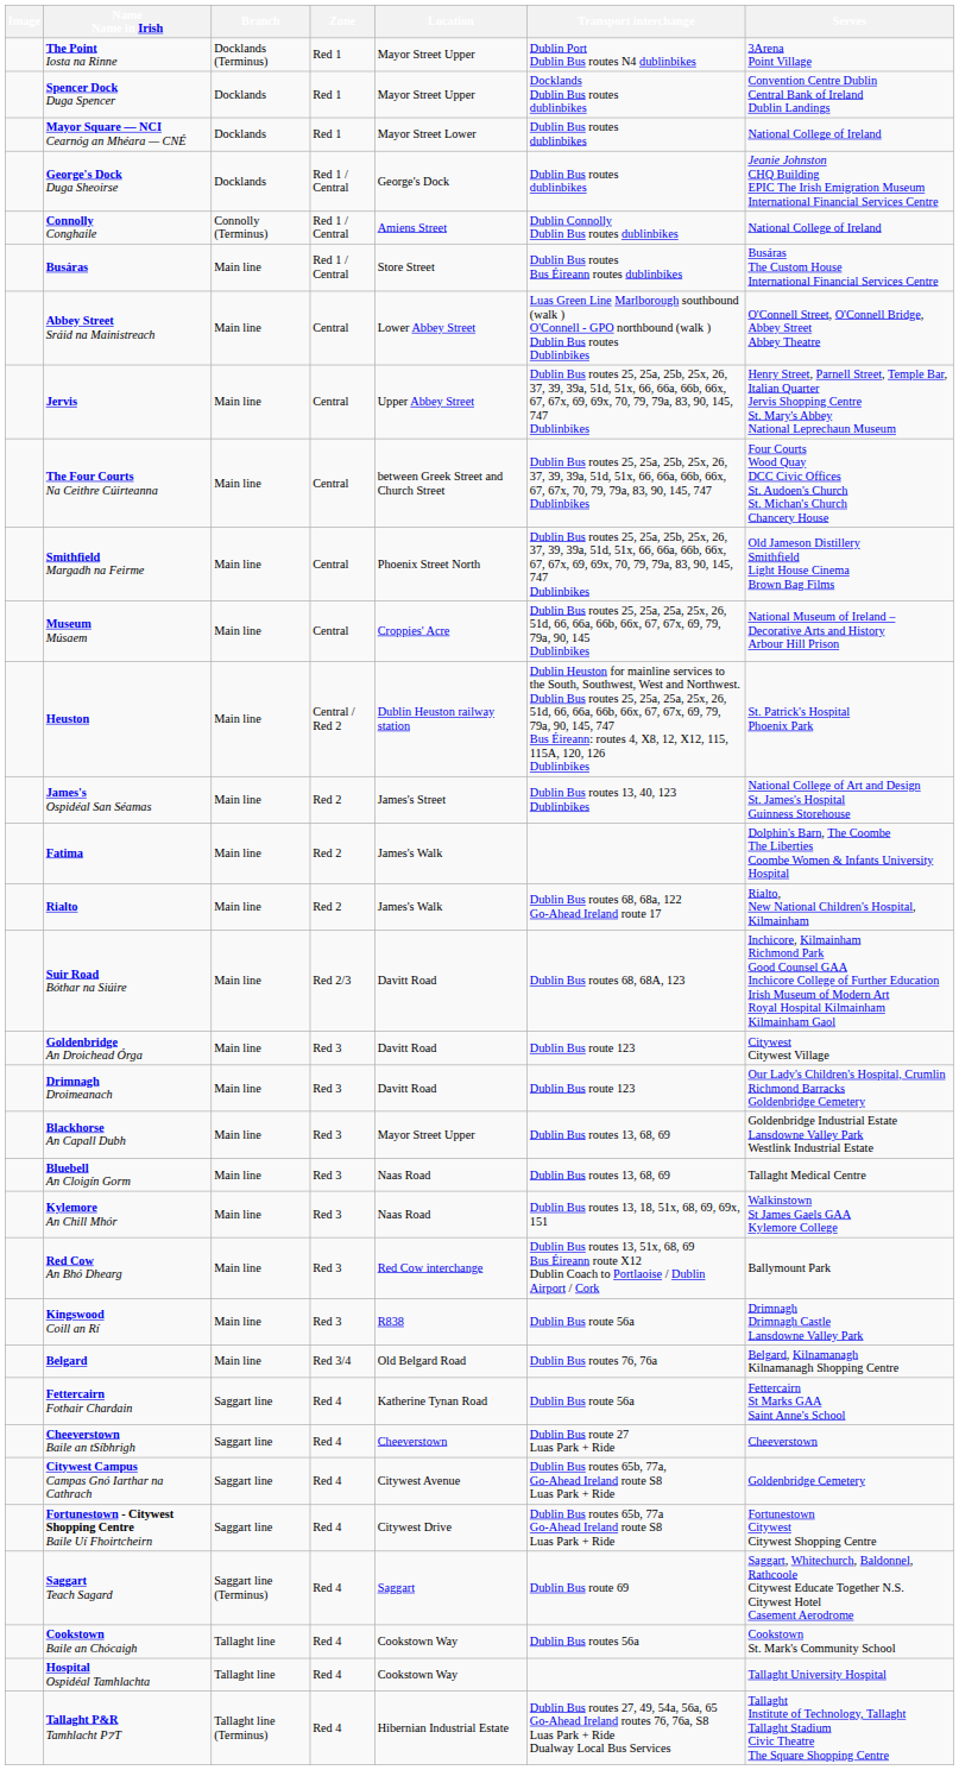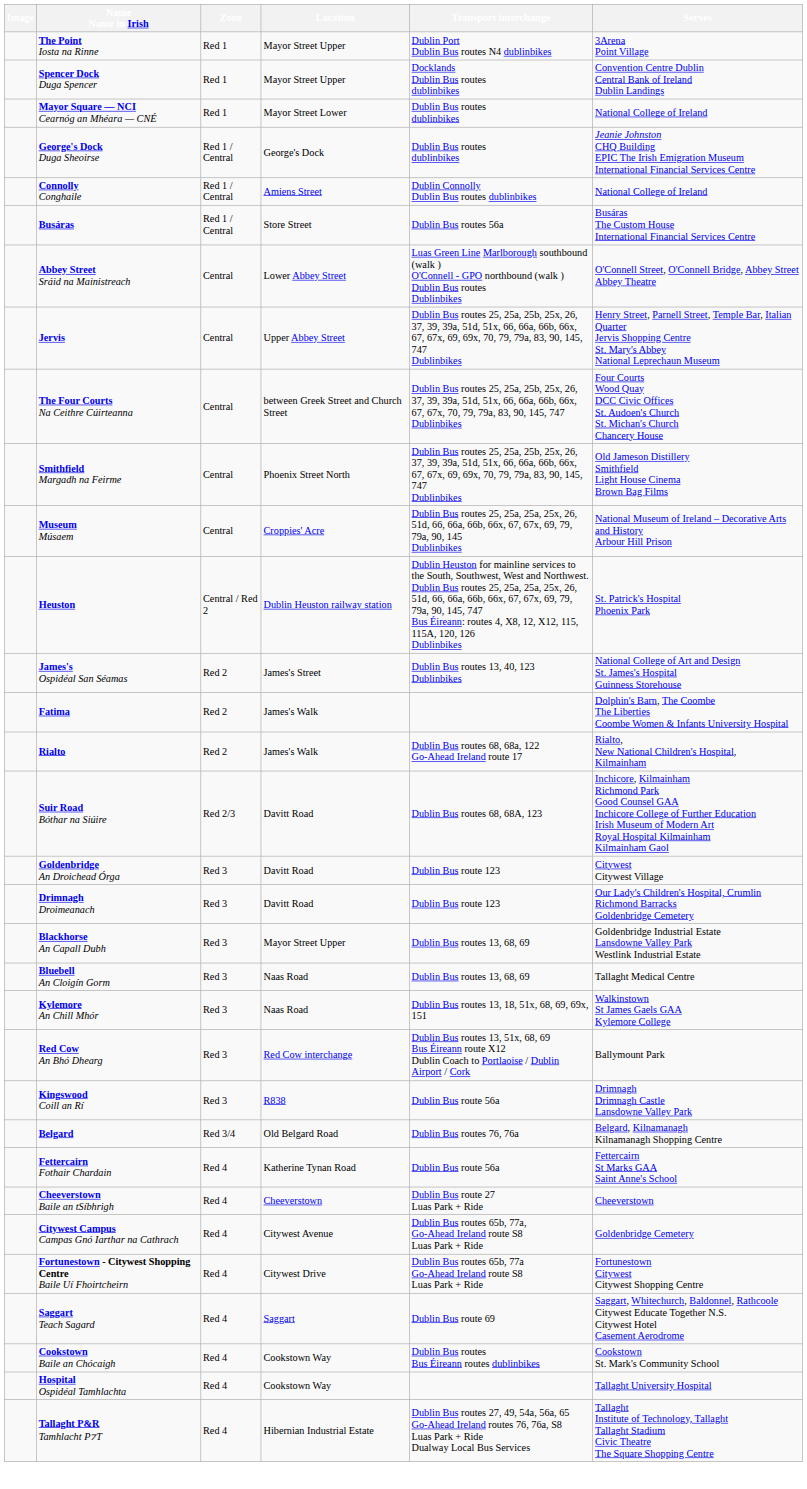- column: Branch | Docklands (Terminus) | Docklands | Docklands | Docklands | Connolly (Terminus) | Main line | Main line | Main line | Main line | Main line | Main line | Main line | Main line | Main line | Main line | Main line | Main line | Main line | Main line | Main line | Main line | Main line | Main line | Main line | Saggart line | Saggart line | Saggart line | Saggart line | Saggart line (Terminus) | Tallaght line | Tallaght line | Tallaght line (Terminus)
Busáras | Transport interchange: Dublin Bus routes Bus Éireann routes dublinbikes -> Dublin Bus routes 56a
Cookstown Baile an Chócaigh | Transport interchange: Dublin Bus routes 56a -> Dublin Bus routes Bus Éireann routes dublinbikes
